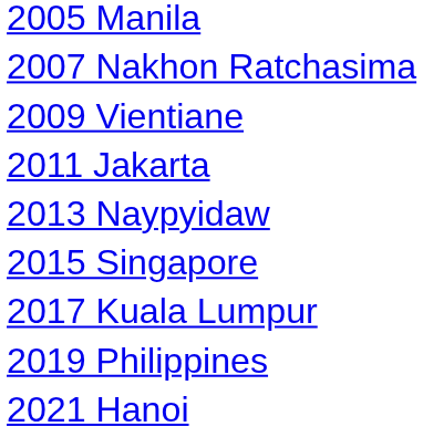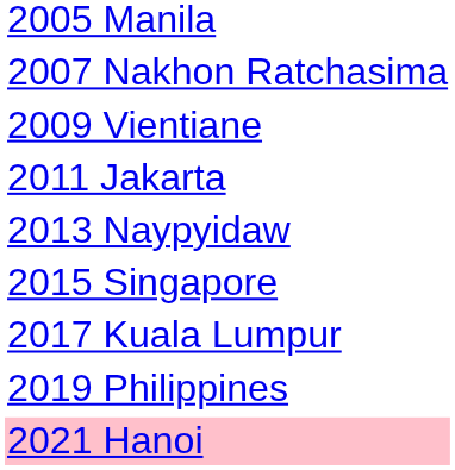2021 Hanoi | column 1: no background -> pink background
